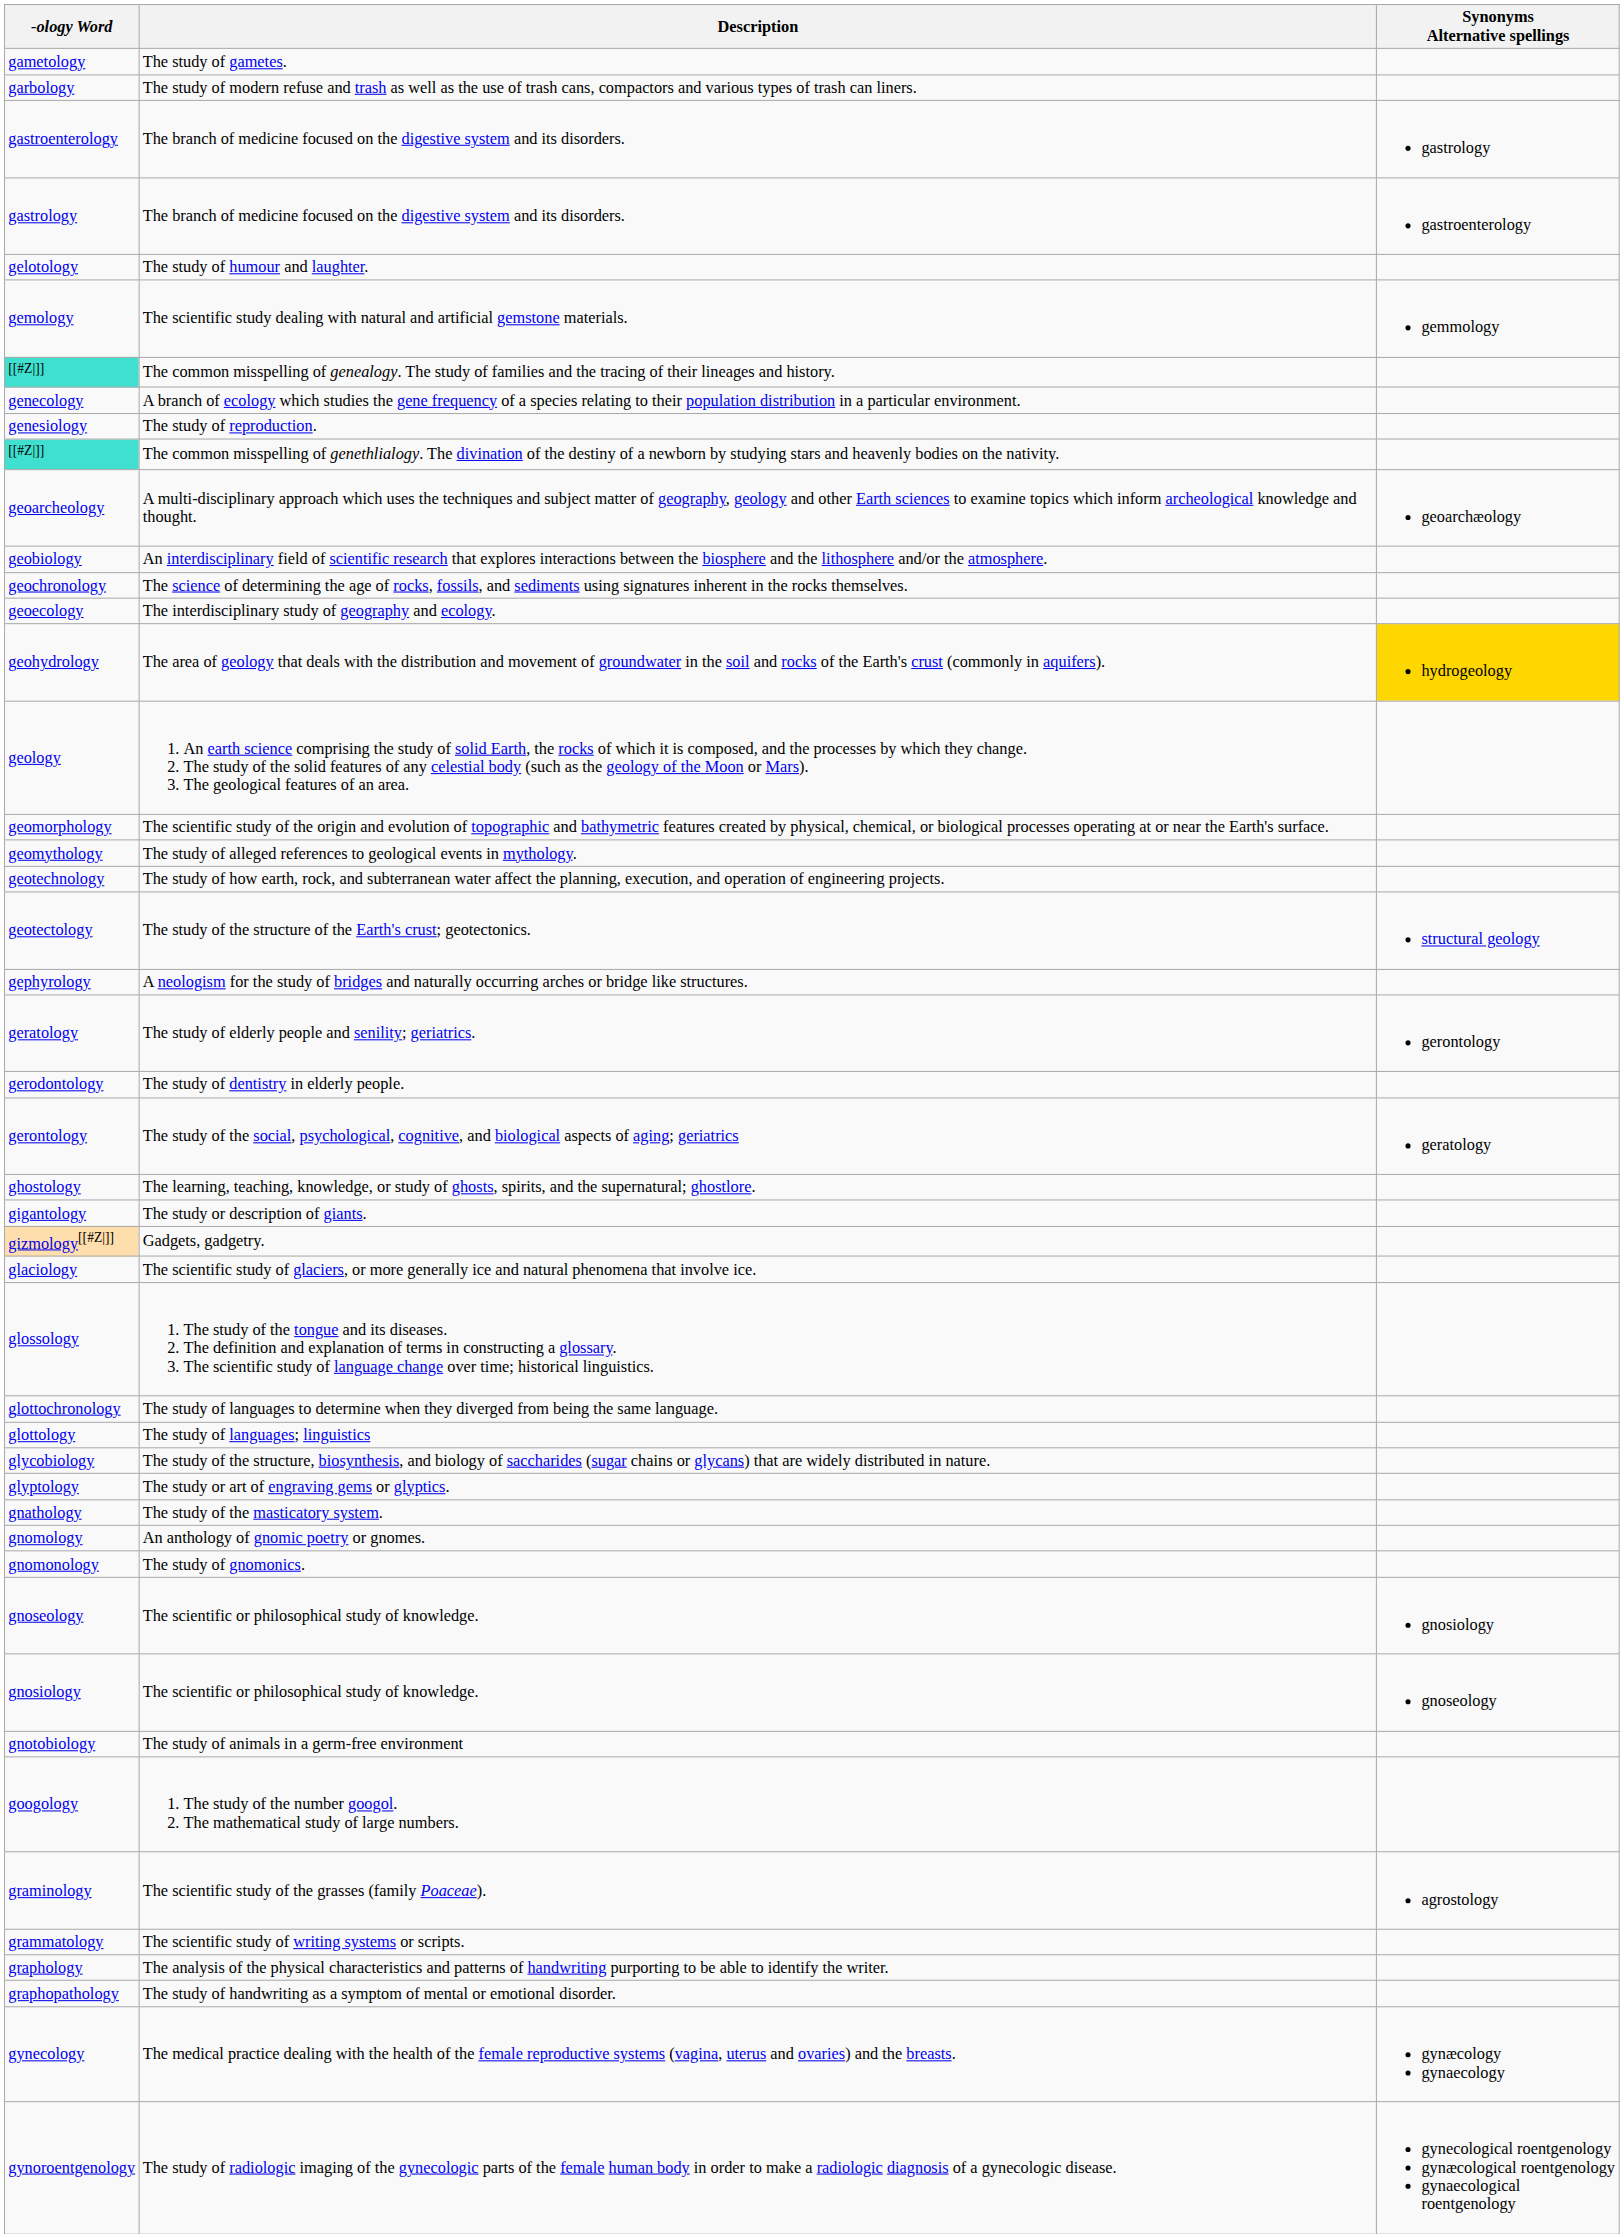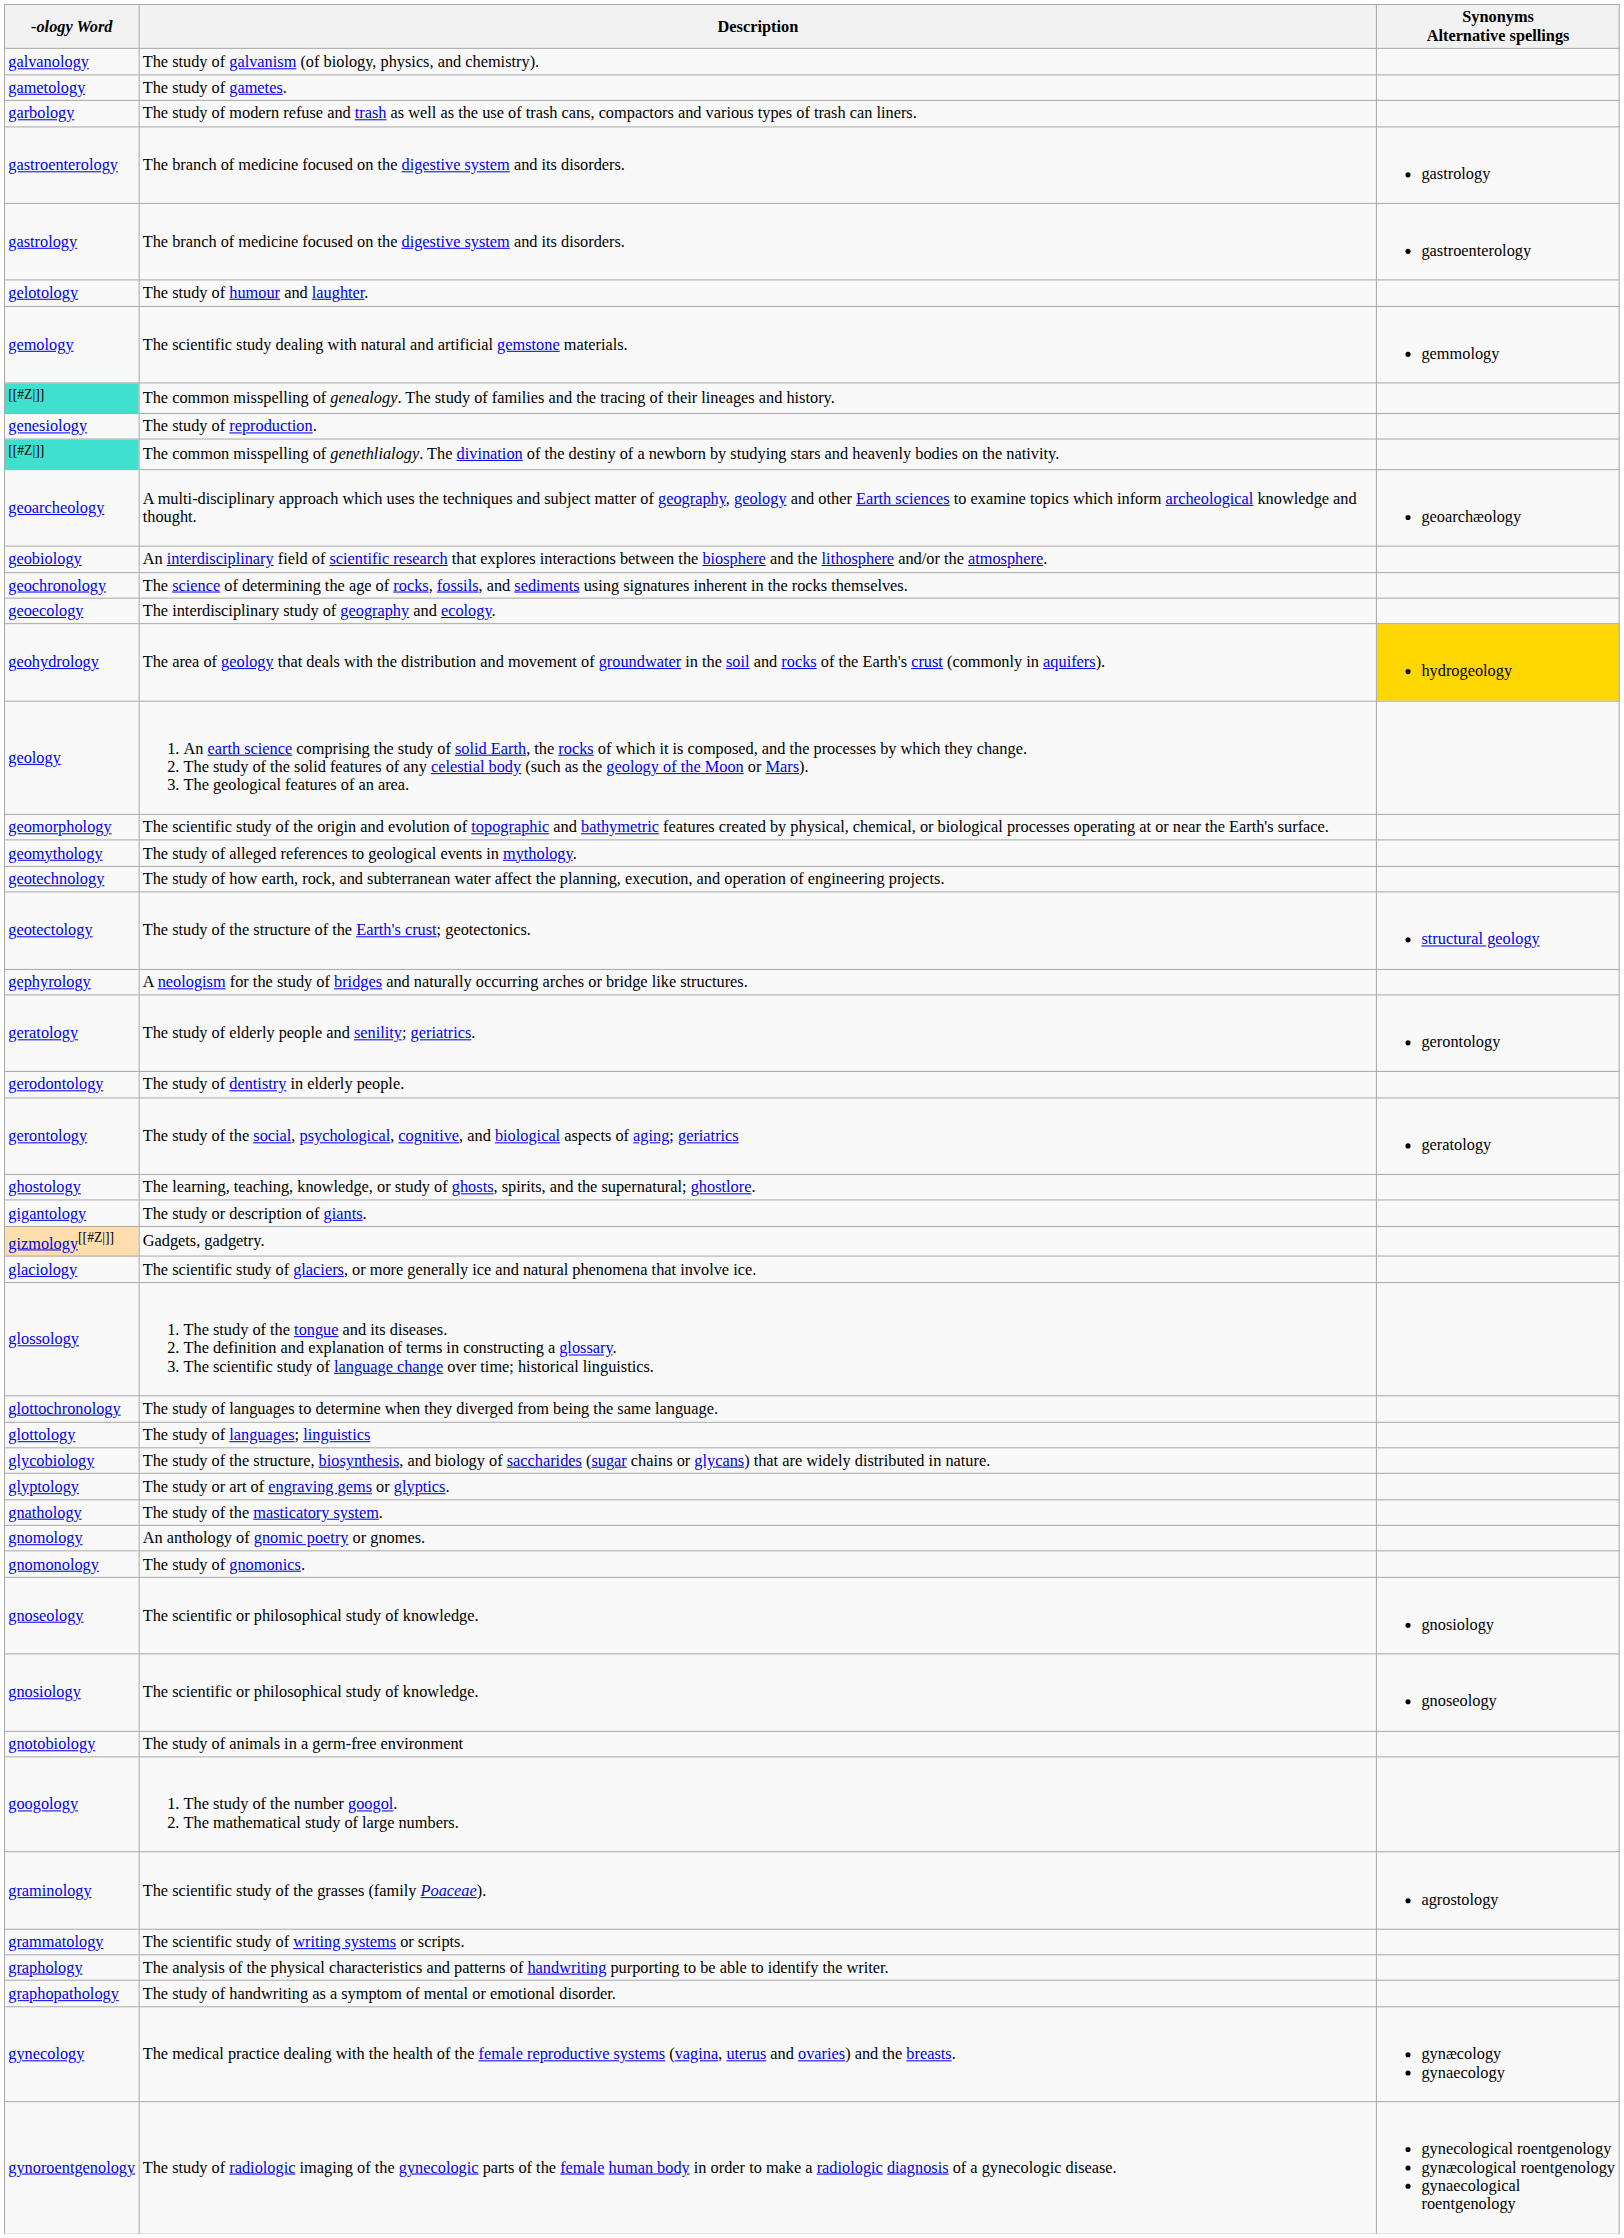+ row: galvanology | The study of galvanism (of biology, physics, and chemistry).
- row: genecology | A branch of ecology which studies the gene frequency of a species relating to their population distribution in a particular environment.
